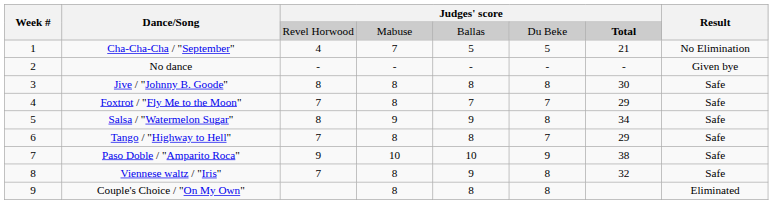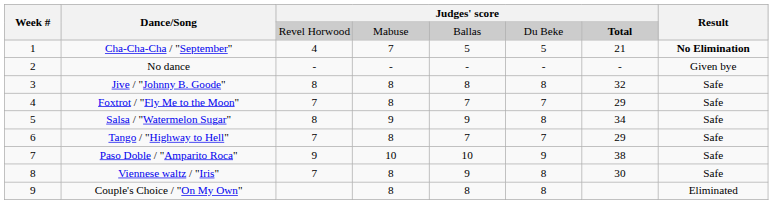Cha-Cha-Cha / "September" | Result: normal -> bold
Jive / "Johnny B. Goode" | column 7: 30 -> 32
Tango / "Highway to Hell" | column 5: 8 -> 7
Viennese waltz / "Iris" | column 7: 32 -> 30
